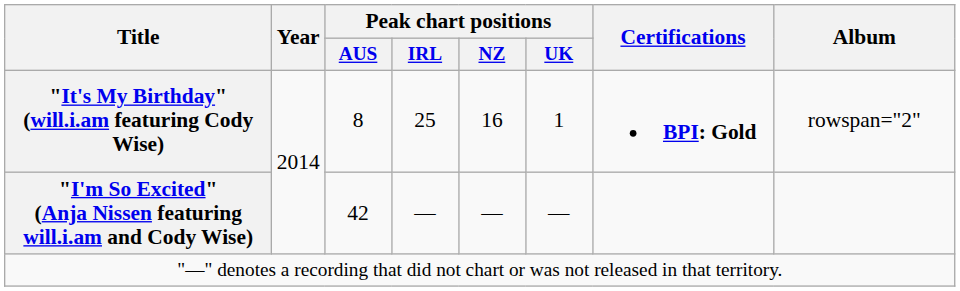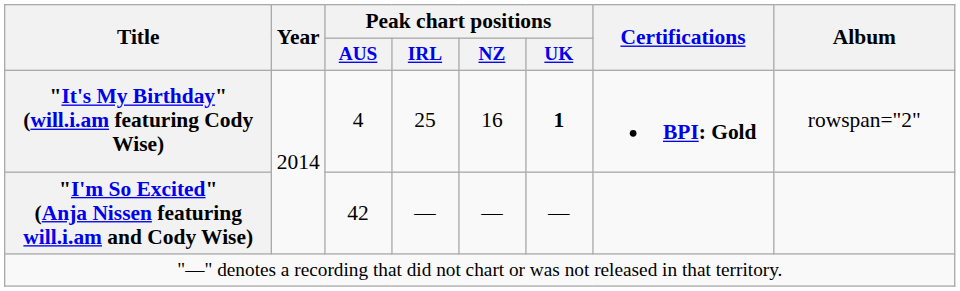"It's My Birthday" (will.i.am featuring Cody Wise) | Peak chart positions / AUS: 8 -> 4
"It's My Birthday" (will.i.am featuring Cody Wise) | Peak chart positions / UK: normal -> bold
